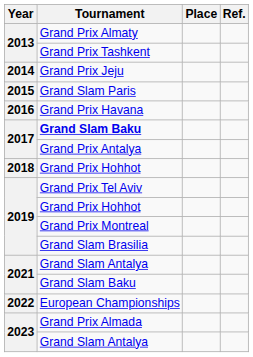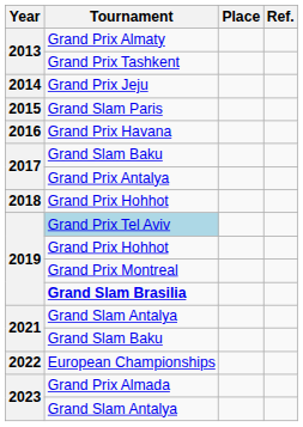2017 / Grand Slam Baku | Tournament: bold -> normal
Grand Prix Tel Aviv | Tournament: no background -> lightblue background
Grand Slam Brasilia | Tournament: normal -> bold
